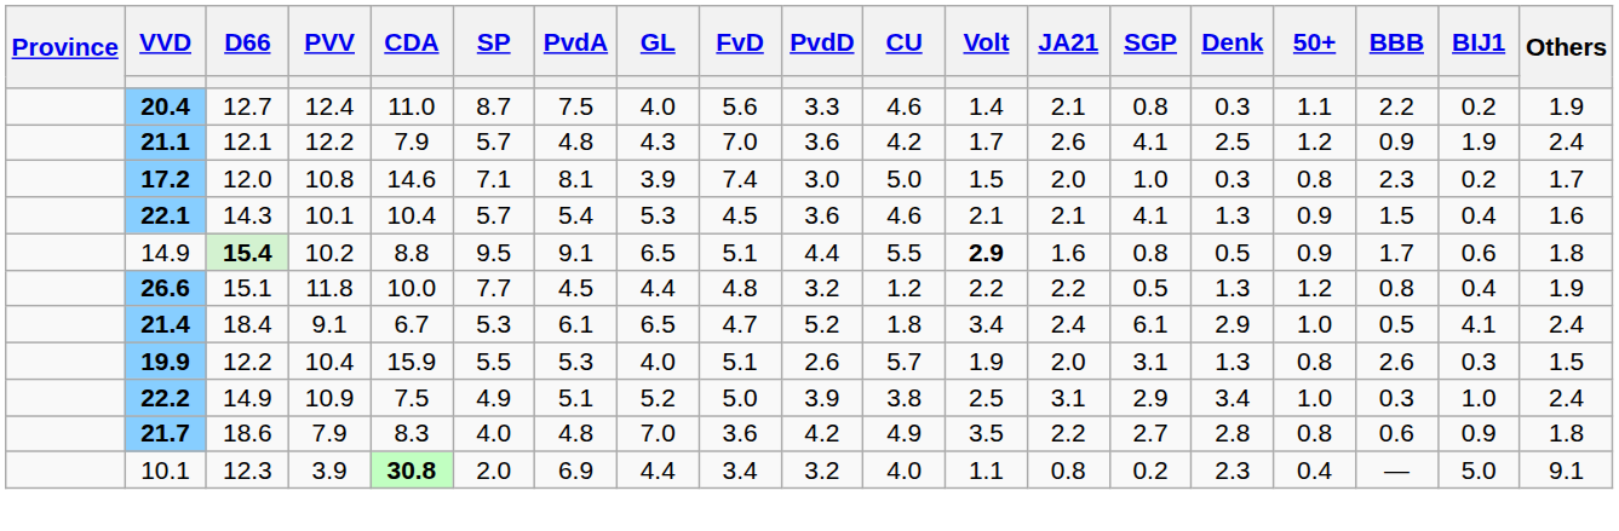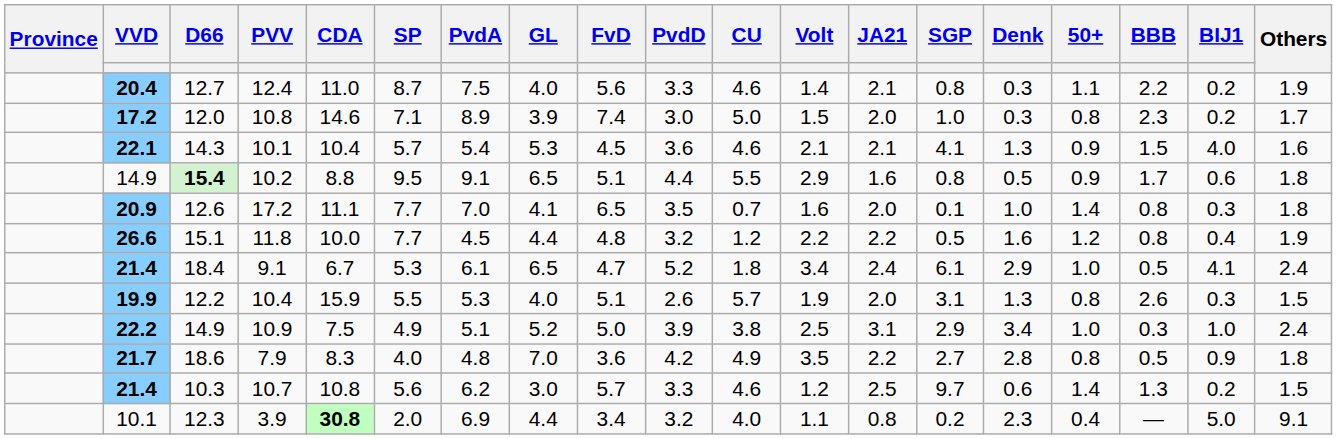- row: 21.1 | 12.1 | 12.2 | 7.9 | 5.7 | 4.8 | 4.3 | 7.0 | 3.6 | 4.2 | 1.7 | 2.6 | 4.1 | 2.5 | 1.2 | 0.9 | 1.9 | 2.4
12.0 | PvdA: 8.1 -> 8.9
14.3 | BIJ1: 0.4 -> 4.0
15.4 | Volt: bold -> normal
+ row: 20.9 | 12.6 | 17.2 | 11.1 | 7.7 | 7.0 | 4.1 | 6.5 | 3.5 | 0.7 | 1.6 | 2.0 | 0.1 | 1.0 | 1.4 | 0.8 | 0.3 | 1.8
15.1 | Denk: 1.3 -> 1.6
18.6 | BBB: 0.6 -> 0.5
+ row: 21.4 | 10.3 | 10.7 | 10.8 | 5.6 | 6.2 | 3.0 | 5.7 | 3.3 | 4.6 | 1.2 | 2.5 | 9.7 | 0.6 | 1.4 | 1.3 | 0.2 | 1.5
